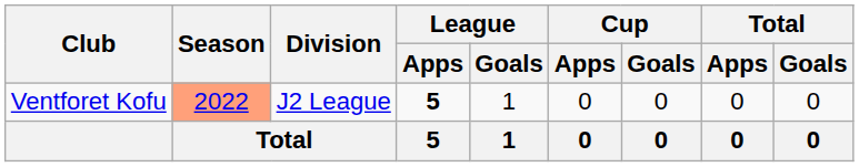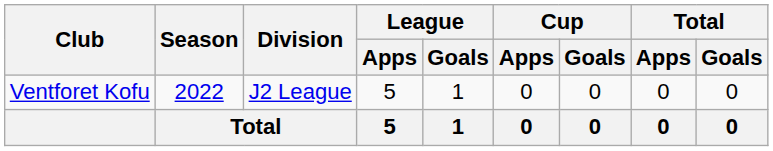Ventforet Kofu | Season: lightsalmon background -> no background
Ventforet Kofu | League / Apps: bold -> normal
